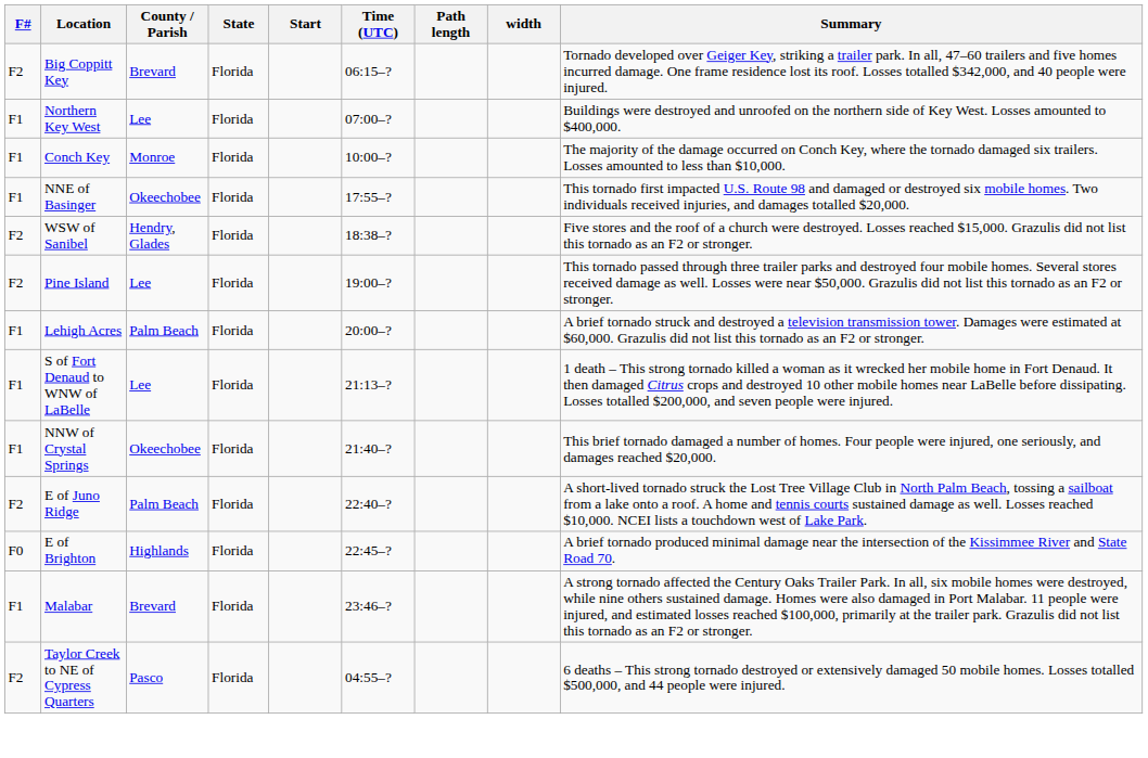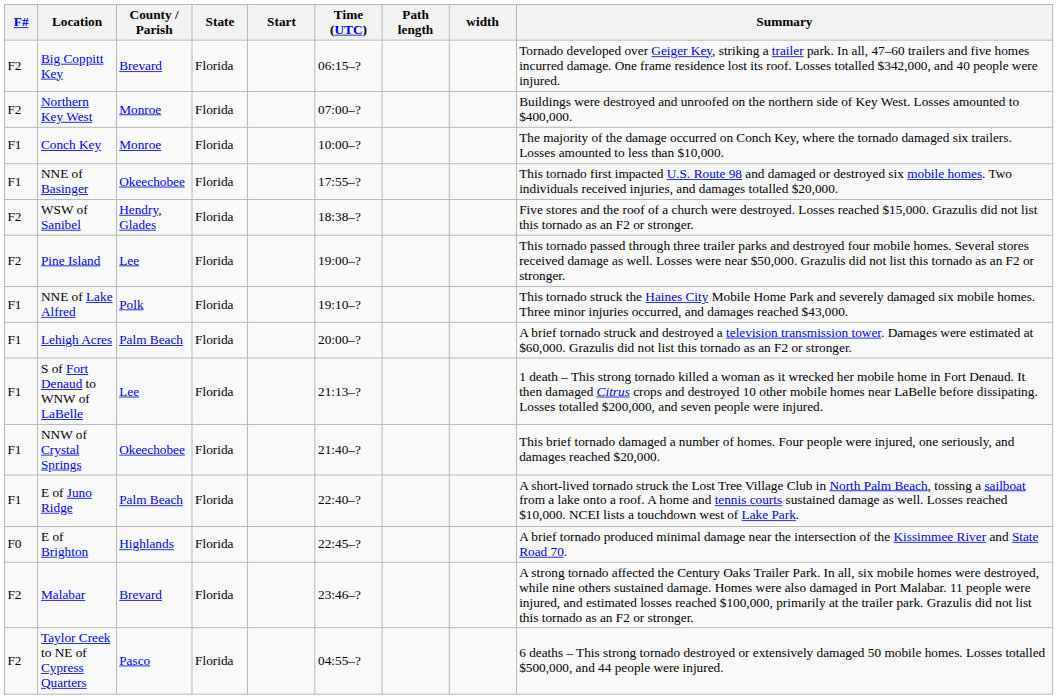Northern Key West | F#: F1 -> F2
Northern Key West | County / Parish: Lee -> Monroe
+ row: F1 | NNE of Lake Alfred | Polk | Florida | 19:10–? | This tornado struck the Haines City Mobile Home Park and severely damaged six mobile homes. Three minor injuries occurred, and damages reached $43,000.
E of Juno Ridge | F#: F2 -> F1
Malabar | F#: F1 -> F2
